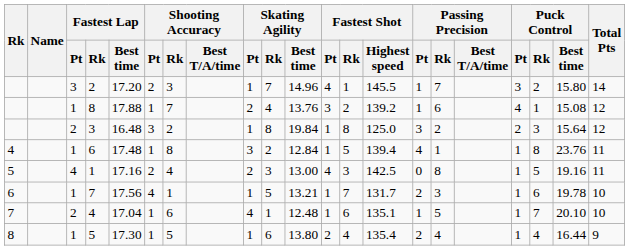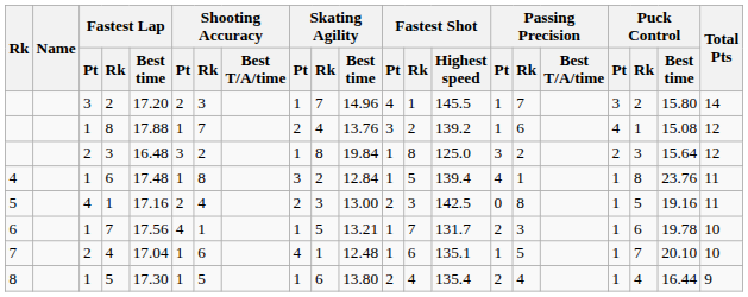row 7 | Fastest Shot / Pt: 4 -> 2
